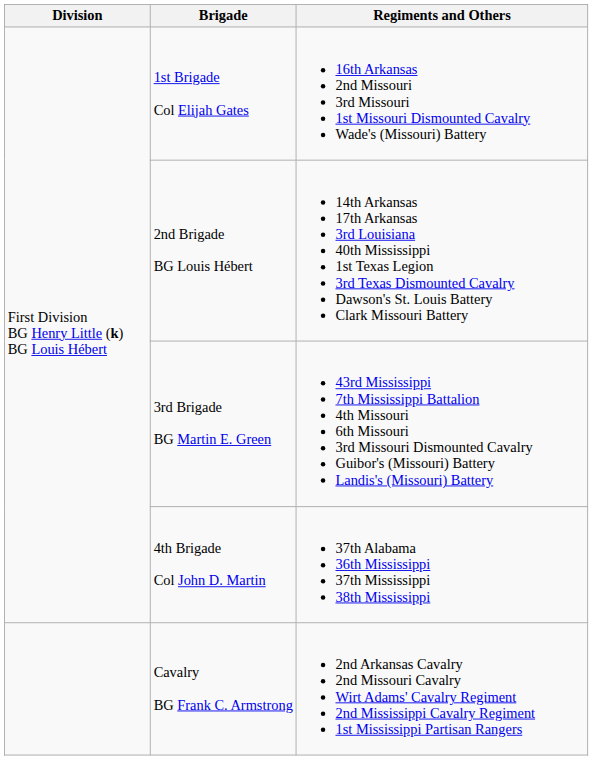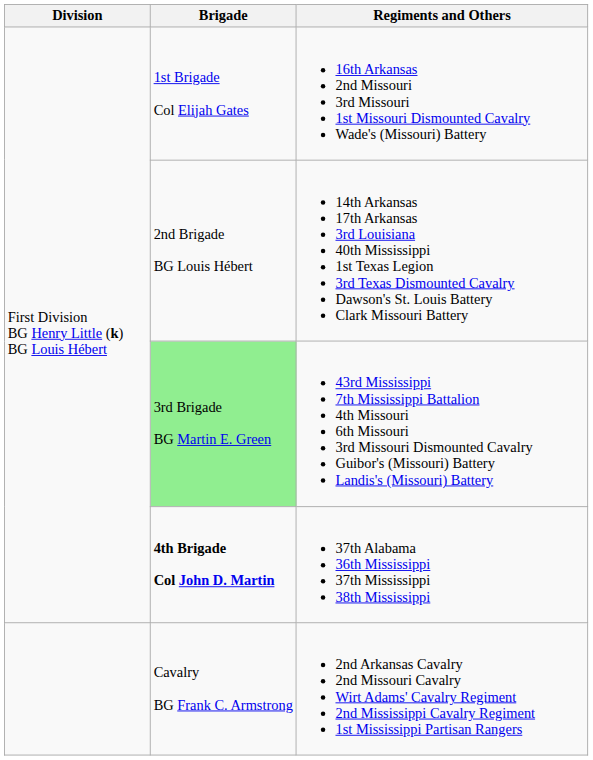3rd Brigade BG Martin E. Green | Brigade: no background -> lightgreen background
4th Brigade Col John D. Martin | Brigade: normal -> bold
